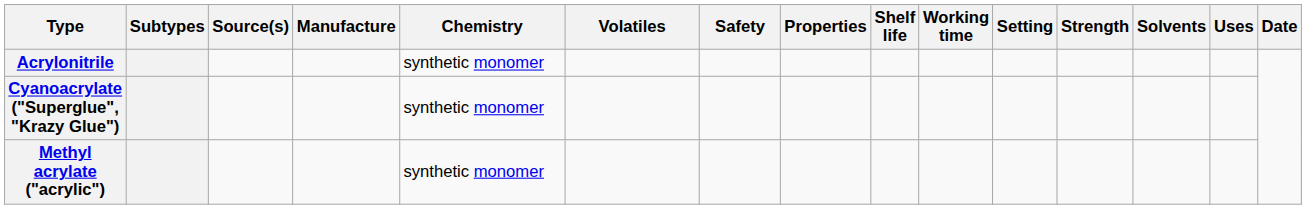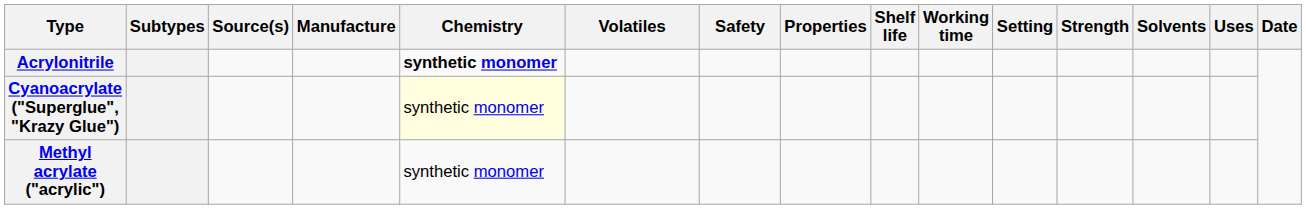Acrylonitrile | Chemistry: normal -> bold
Cyanoacrylate ("Superglue", "Krazy Glue") | Chemistry: no background -> lightyellow background
